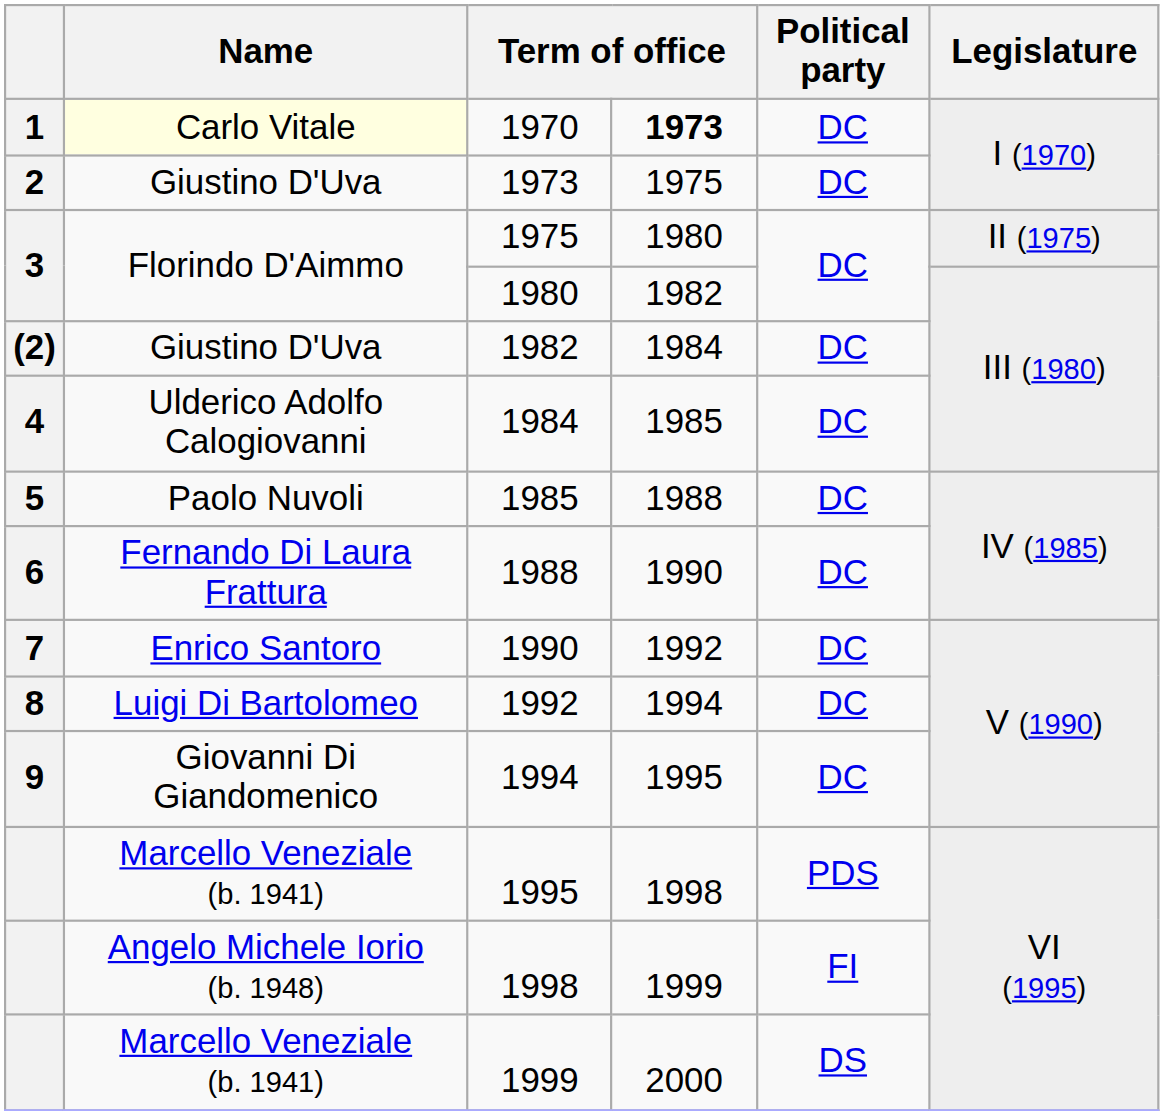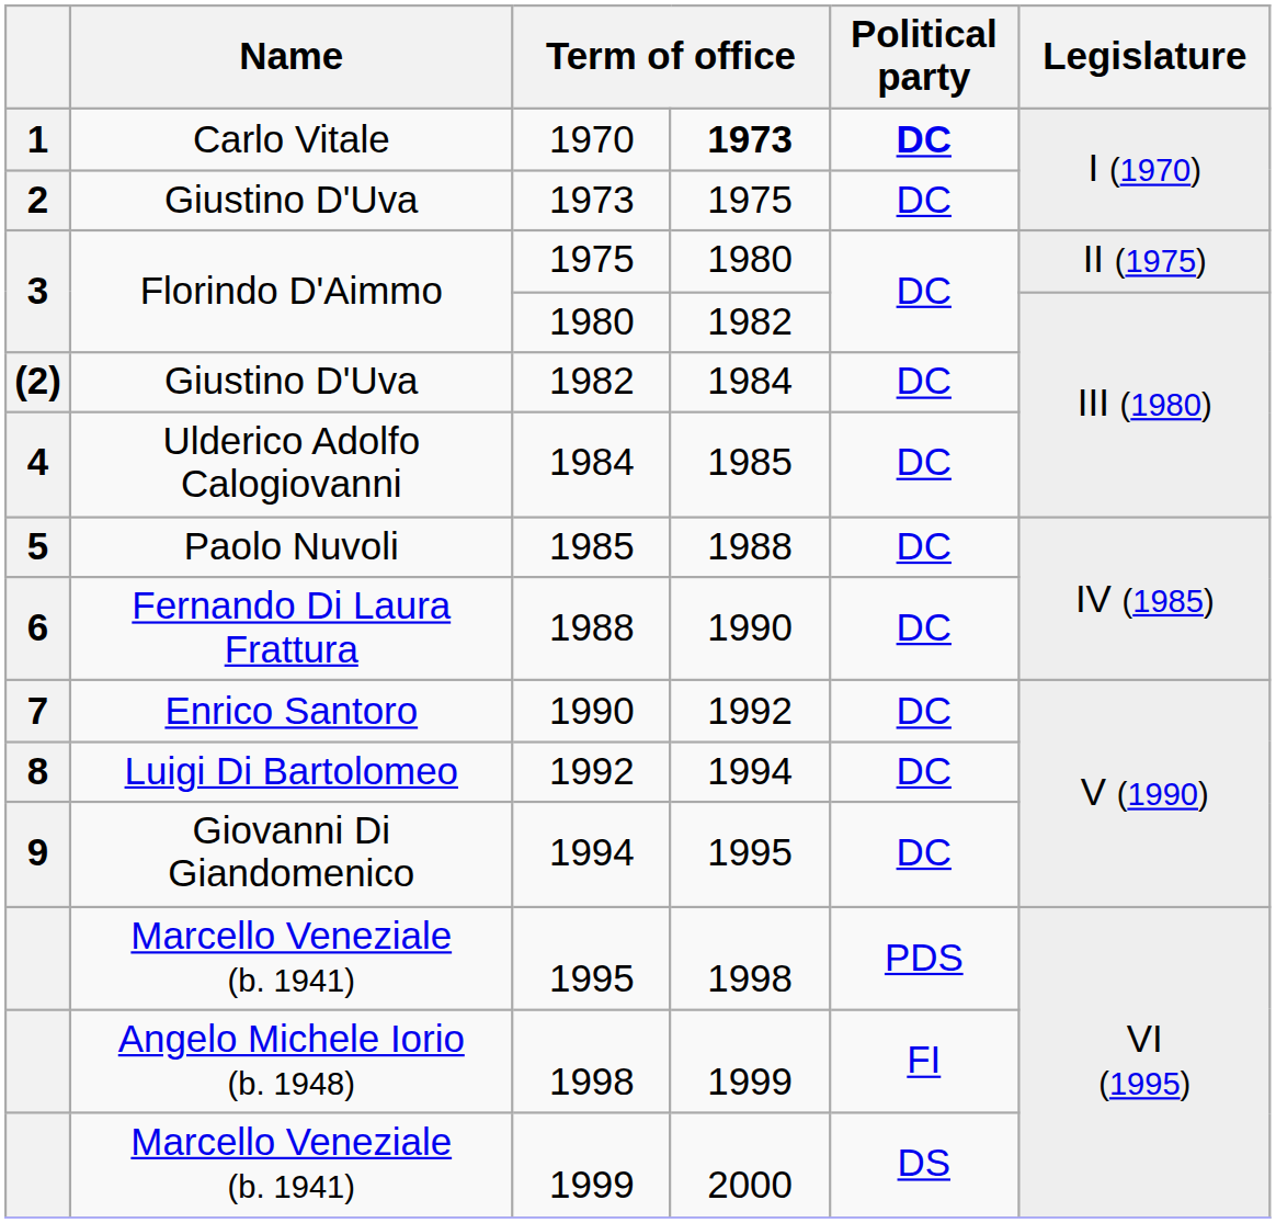1970 | Name: lightyellow background -> no background
1970 | Political party: normal -> bold
